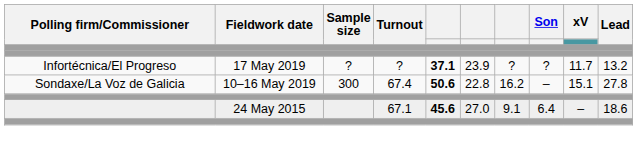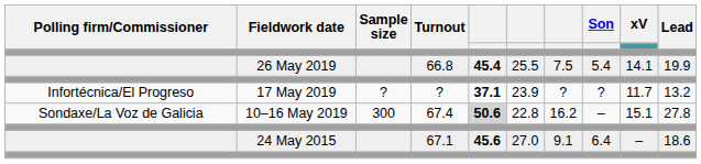+ row: 26 May 2019 | 66.8 | 45.4 | 25.5 | 7.5 | 5.4 | 14.1 | 19.9
10–16 May 2019 | column 5: no background -> lightgrey background
